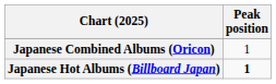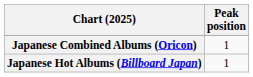Japanese Hot Albums (Billboard Japan) | Peak position: bold -> normal
